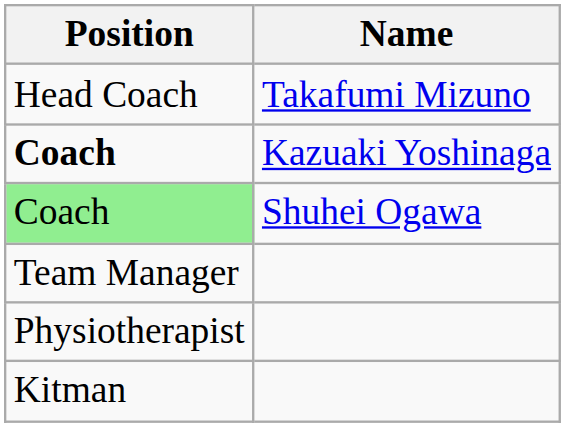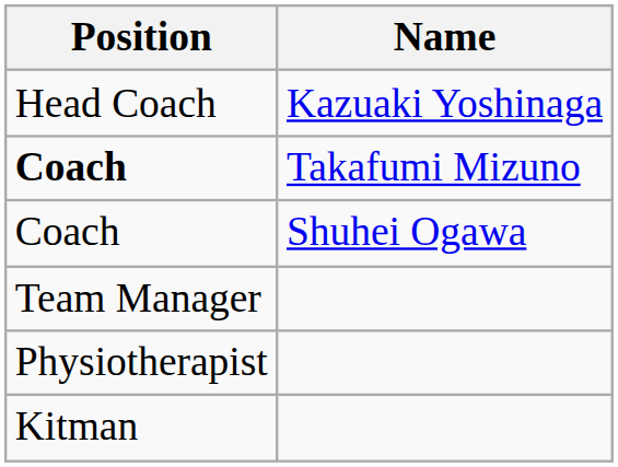row 2 | Name: Takafumi Mizuno -> Kazuaki Yoshinaga
row 3 | Name: Kazuaki Yoshinaga -> Takafumi Mizuno
row 4 | Position: lightgreen background -> no background
